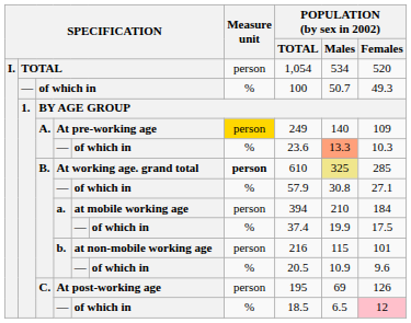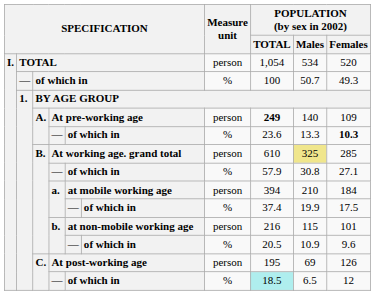At pre-working age | Measure unit: gold background -> no background
At pre-working age | POPULATION (by sex in 2002) / TOTAL: normal -> bold
A. / — | POPULATION (by sex in 2002) / Males: lightsalmon background -> no background
A. / — | POPULATION (by sex in 2002) / Females: normal -> bold
At working age. grand total | Measure unit: bold -> normal
C. / — | POPULATION (by sex in 2002) / TOTAL: no background -> paleturquoise background
C. / — | POPULATION (by sex in 2002) / Females: pink background -> no background
